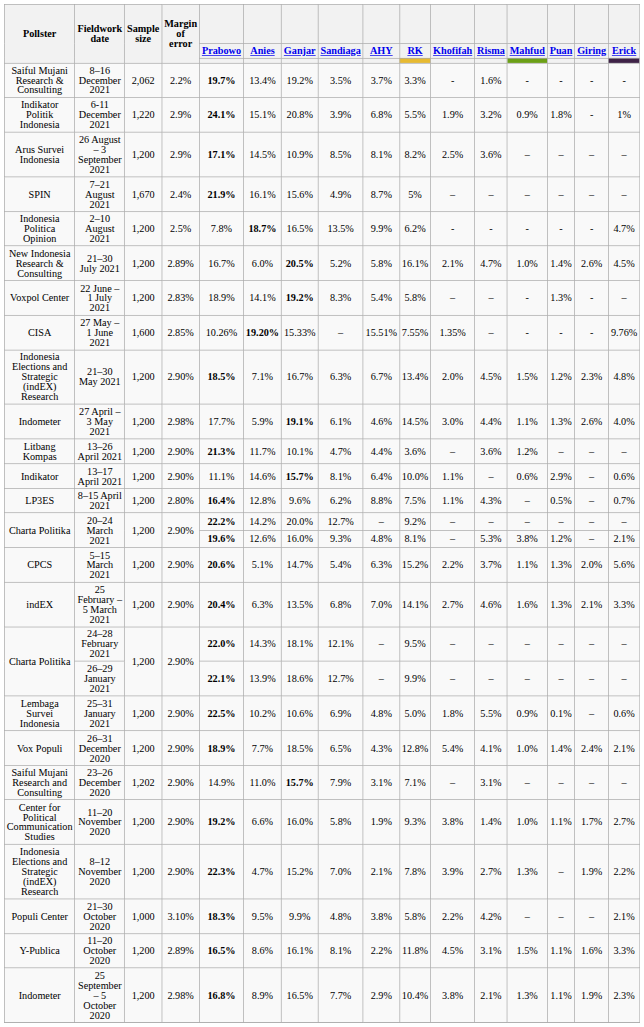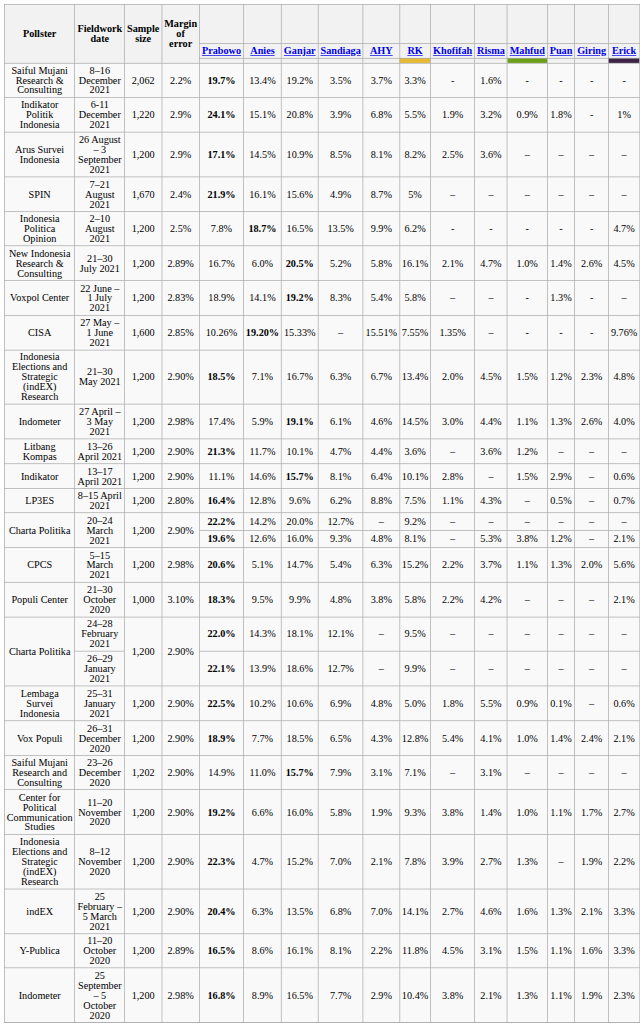27 April – 3 May 2021 | Prabowo: 17.7% -> 17.4%
13–17 April 2021 | RK: 10.0% -> 10.1%
13–17 April 2021 | Khofifah: 1.1% -> 2.8%
13–17 April 2021 | Mahfud: 0.6% -> 1.5%
5–15 March 2021 | Margin of error: 2.90% -> 2.98%
rows swapped: 25 February – 5 March 2021 <-> 21–30 October 2020
